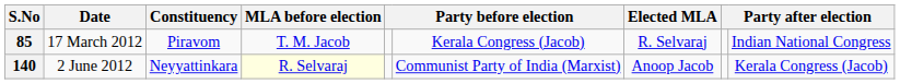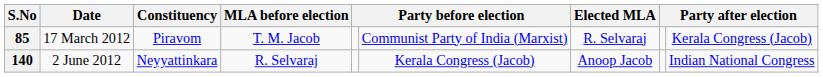85 | column 6: Kerala Congress (Jacob) -> Communist Party of India (Marxist)
85 | column 9: Indian National Congress -> Kerala Congress (Jacob)
140 | MLA before election: lightyellow background -> no background
140 | column 6: Communist Party of India (Marxist) -> Kerala Congress (Jacob)
140 | column 9: Kerala Congress (Jacob) -> Indian National Congress
